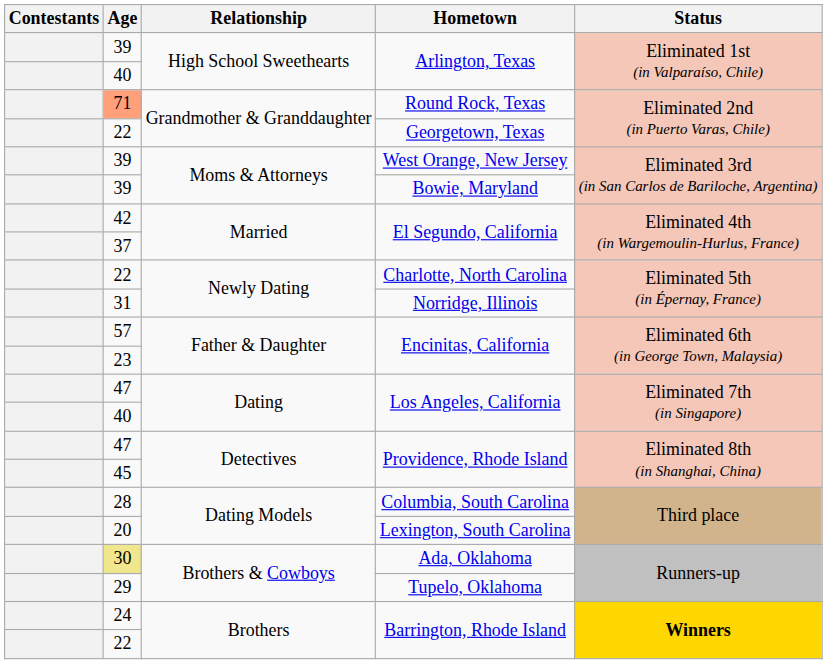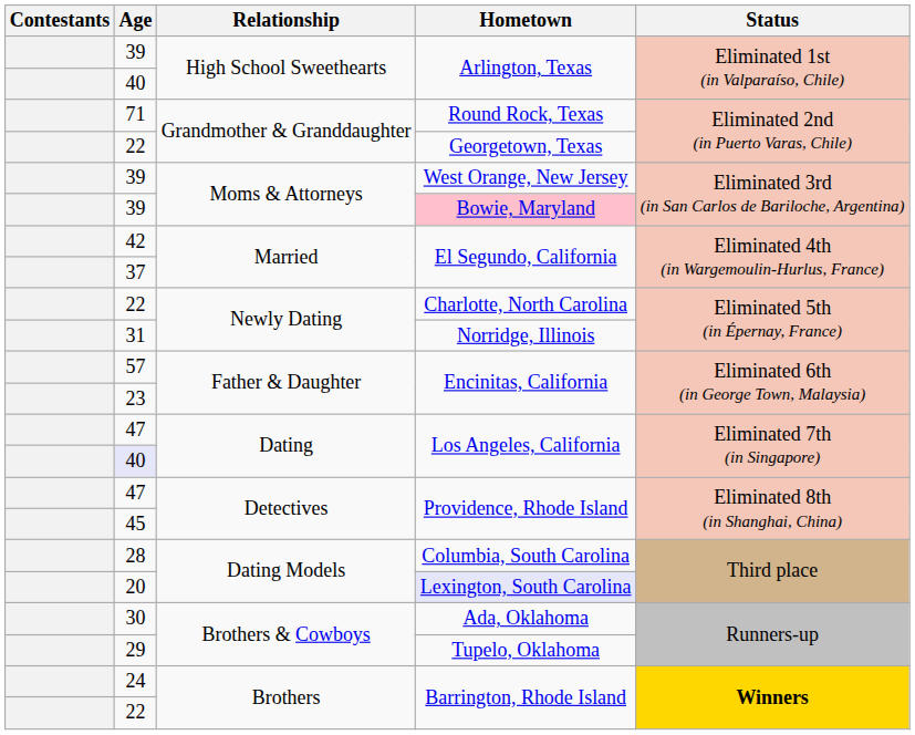71 | Age: lightsalmon background -> no background
39 / Bowie, Maryland | Hometown: no background -> pink background
40 / Los Angeles, California | Age: no background -> lavender background
20 | Hometown: no background -> lavender background
30 | Age: khaki background -> no background
